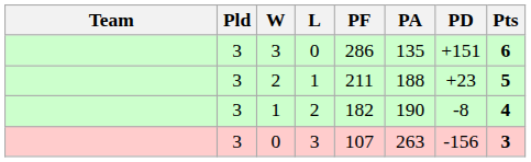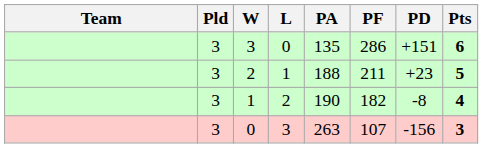columns swapped: PF <-> PA
